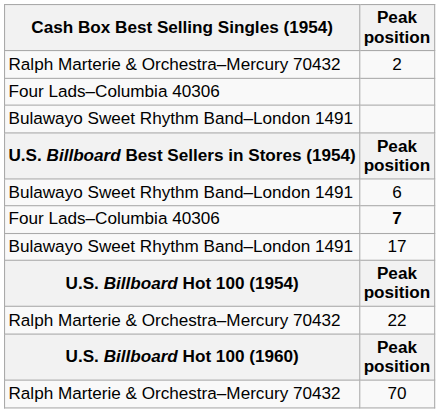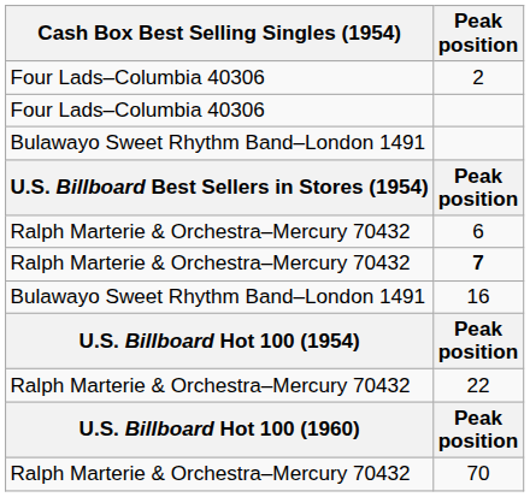row 2 | Cash Box Best Selling Singles (1954): Ralph Marterie & Orchestra–Mercury 70432 -> Four Lads–Columbia 40306
row 6 | Cash Box Best Selling Singles (1954): Bulawayo Sweet Rhythm Band–London 1491 -> Ralph Marterie & Orchestra–Mercury 70432
row 7 | Cash Box Best Selling Singles (1954): Four Lads–Columbia 40306 -> Ralph Marterie & Orchestra–Mercury 70432
row 8 | Peak position: 17 -> 16
